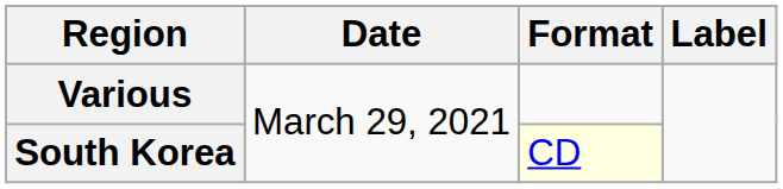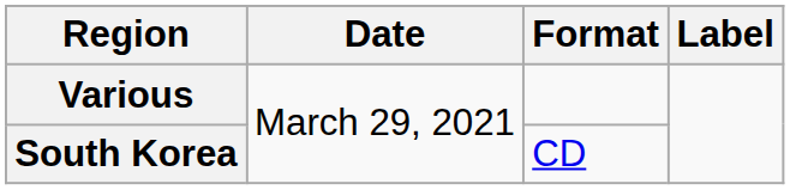South Korea | Format: lightyellow background -> no background
